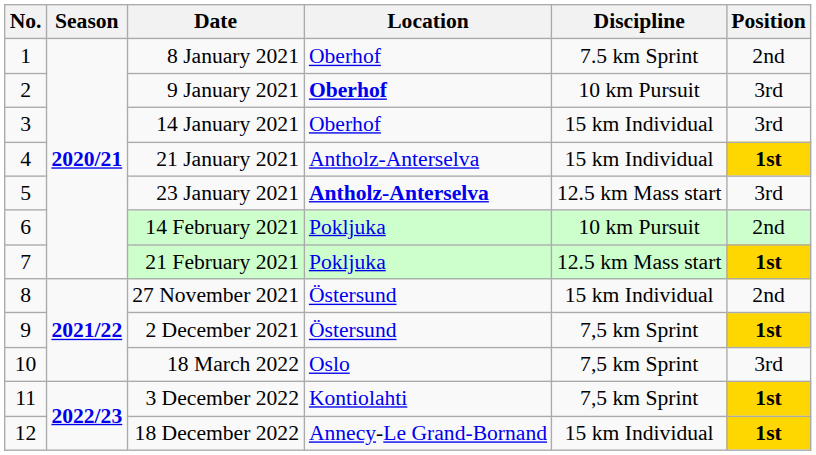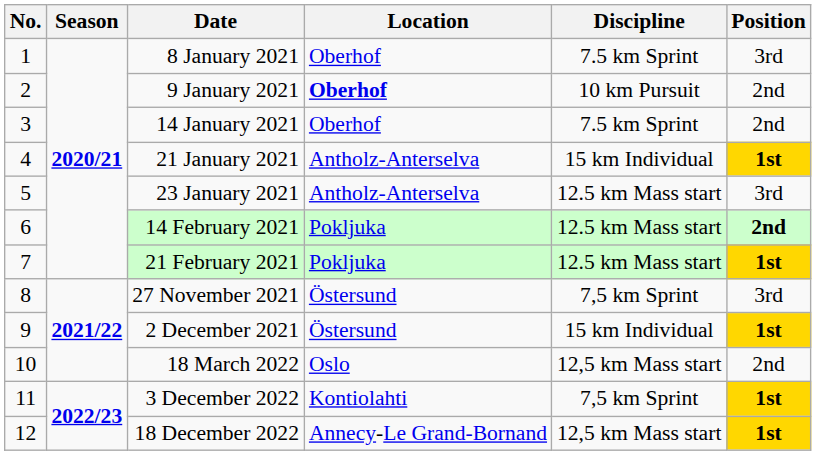8 January 2021 | Position: 2nd -> 3rd
9 January 2021 | Position: 3rd -> 2nd
14 January 2021 | Discipline: 15 km Individual -> 7.5 km Sprint
14 January 2021 | Position: 3rd -> 2nd
23 January 2021 | Location: bold -> normal
14 February 2021 | Discipline: 10 km Pursuit -> 12.5 km Mass start
14 February 2021 | Position: normal -> bold
27 November 2021 | Discipline: 15 km Individual -> 7,5 km Sprint
27 November 2021 | Position: 2nd -> 3rd
2 December 2021 | Discipline: 7,5 km Sprint -> 15 km Individual
18 March 2022 | Discipline: 7,5 km Sprint -> 12,5 km Mass start
18 March 2022 | Position: 3rd -> 2nd
18 December 2022 | Discipline: 15 km Individual -> 12,5 km Mass start
